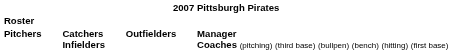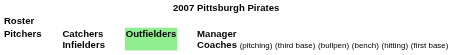Pitchers | column 3: no background -> lightgreen background
